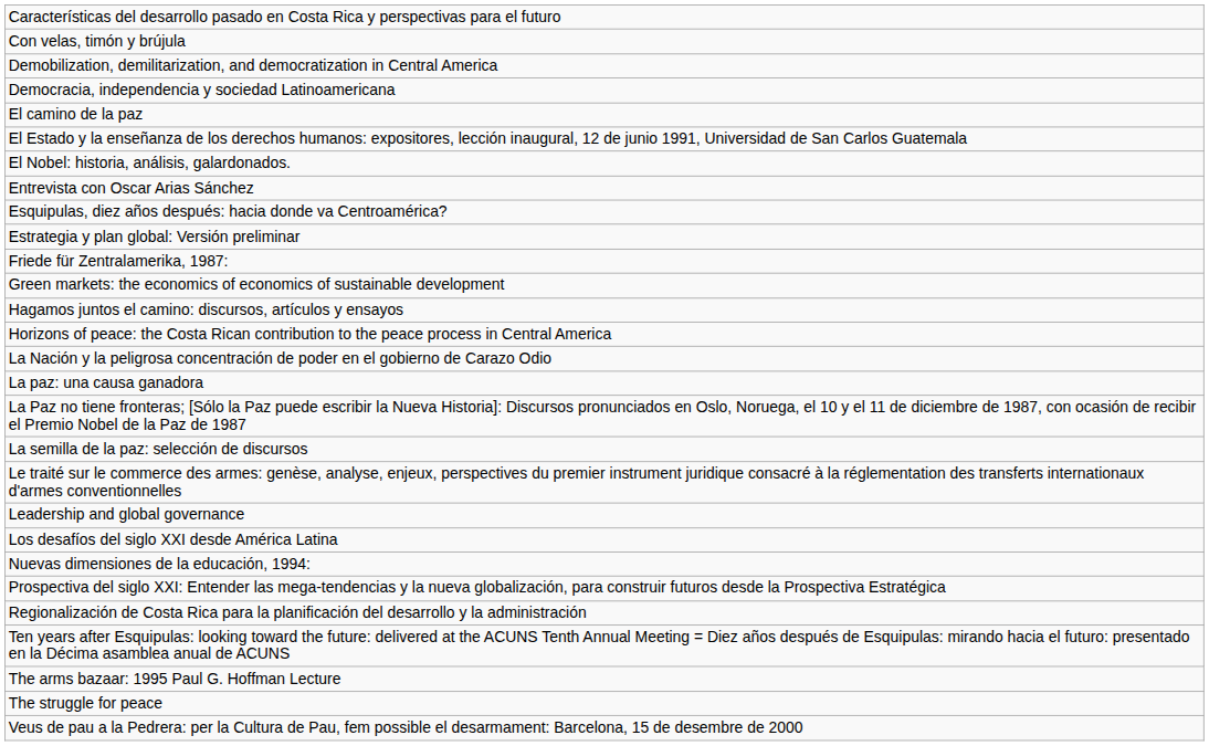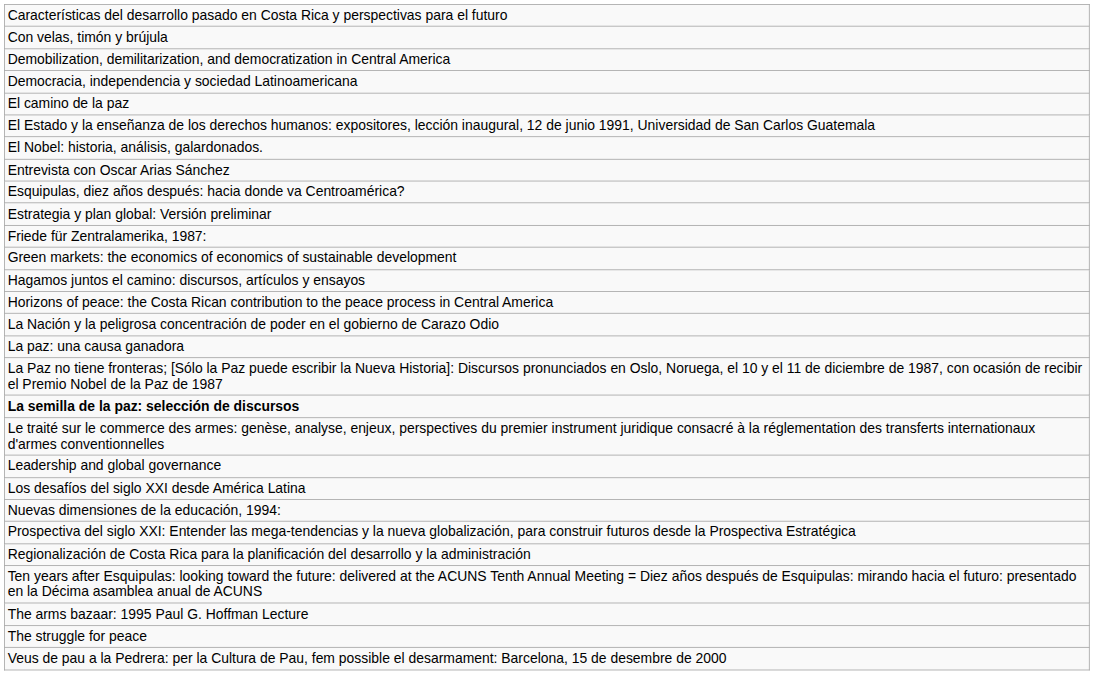row 18 | column 1: normal -> bold
